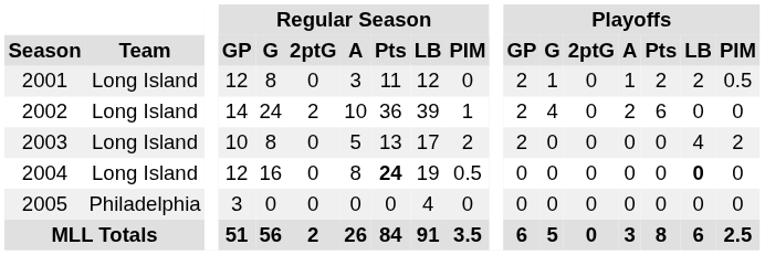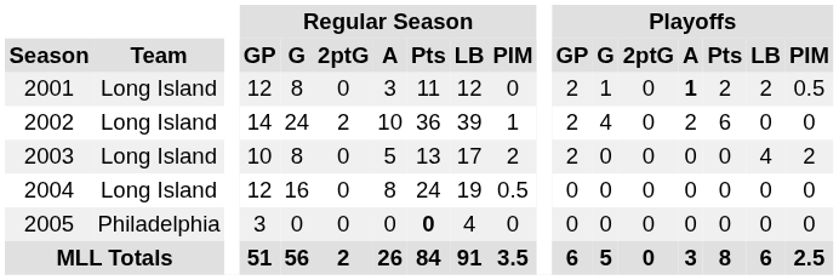2001 | Playoffs / A: normal -> bold
2004 | Regular Season / Pts: bold -> normal
2004 | Playoffs / LB: bold -> normal
2005 | Regular Season / Pts: normal -> bold
